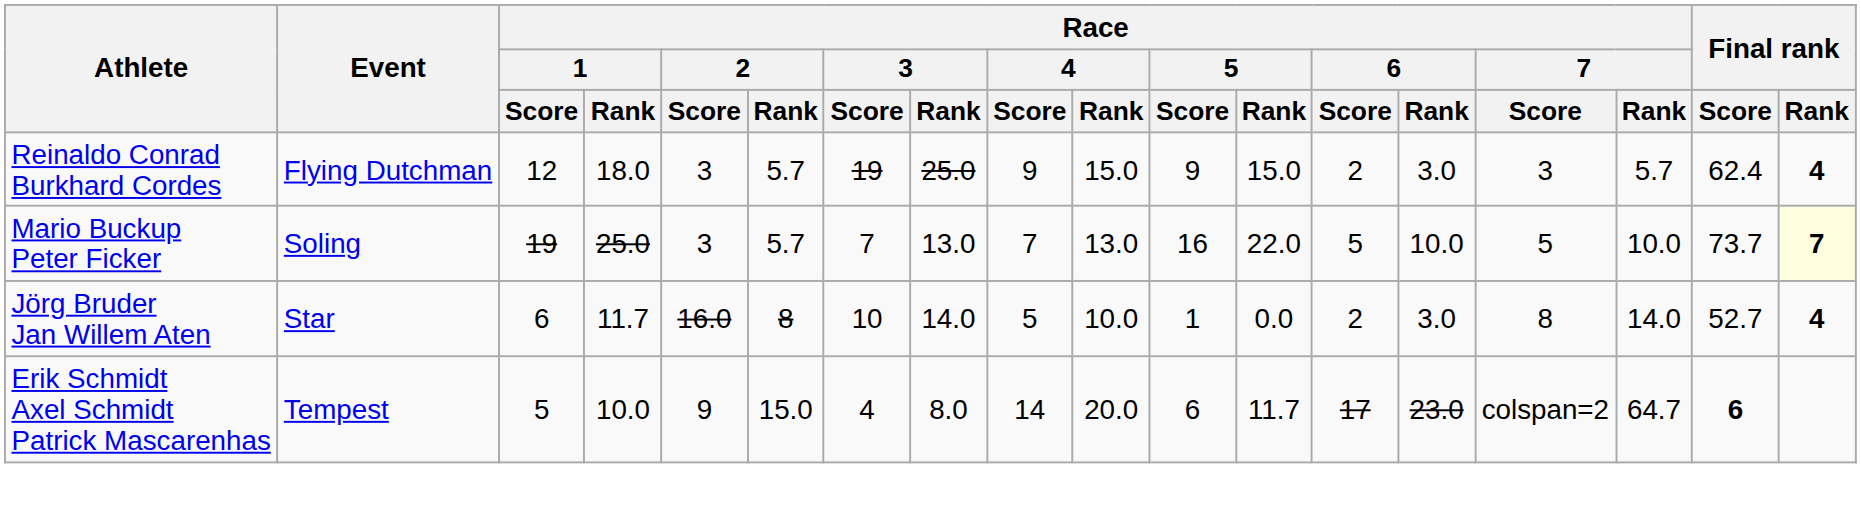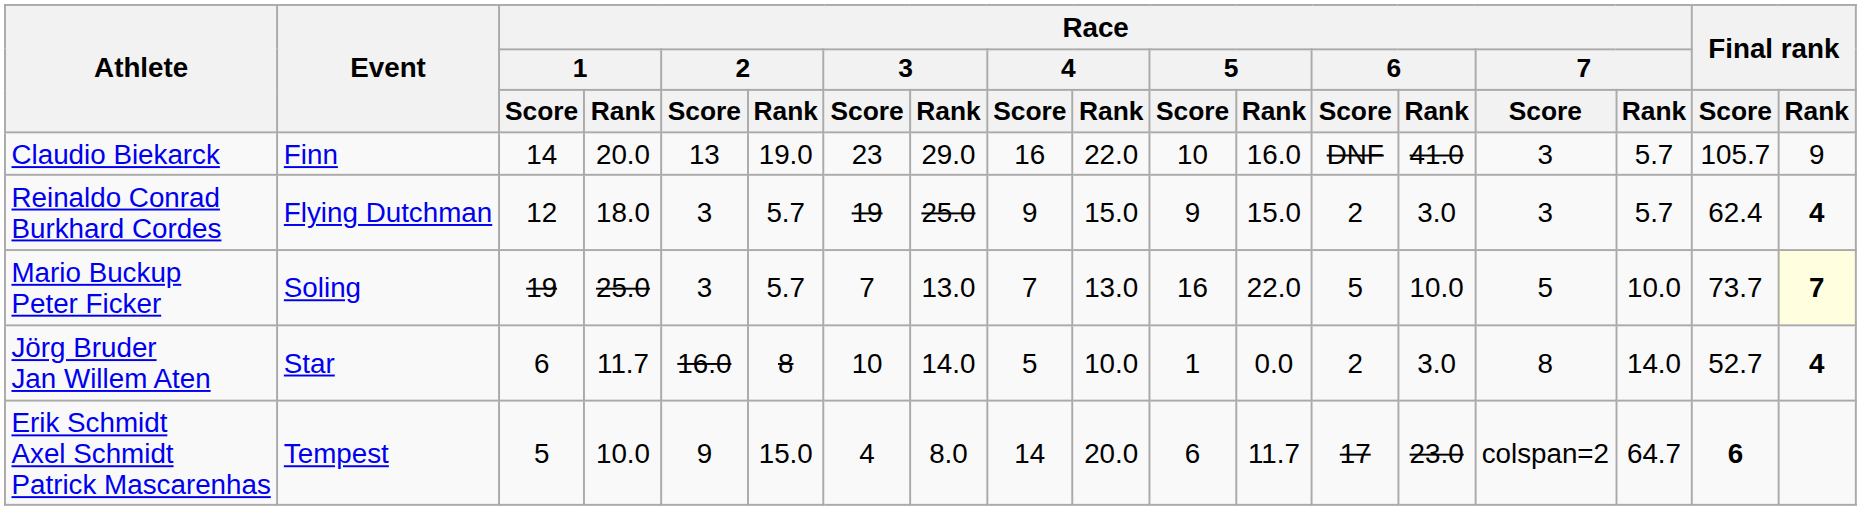+ row: Claudio Biekarck | Finn | 14 | 20.0 | 13 | 19.0 | 23 | 29.0 | 16 | 22.0 | 10 | 16.0 | DNF | 41.0 | 3 | 5.7 | 105.7 | 9
